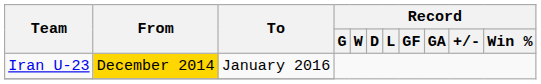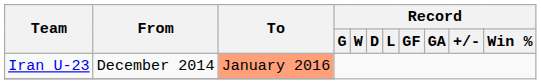Iran U-23 | From: gold background -> no background
Iran U-23 | To: no background -> lightsalmon background
